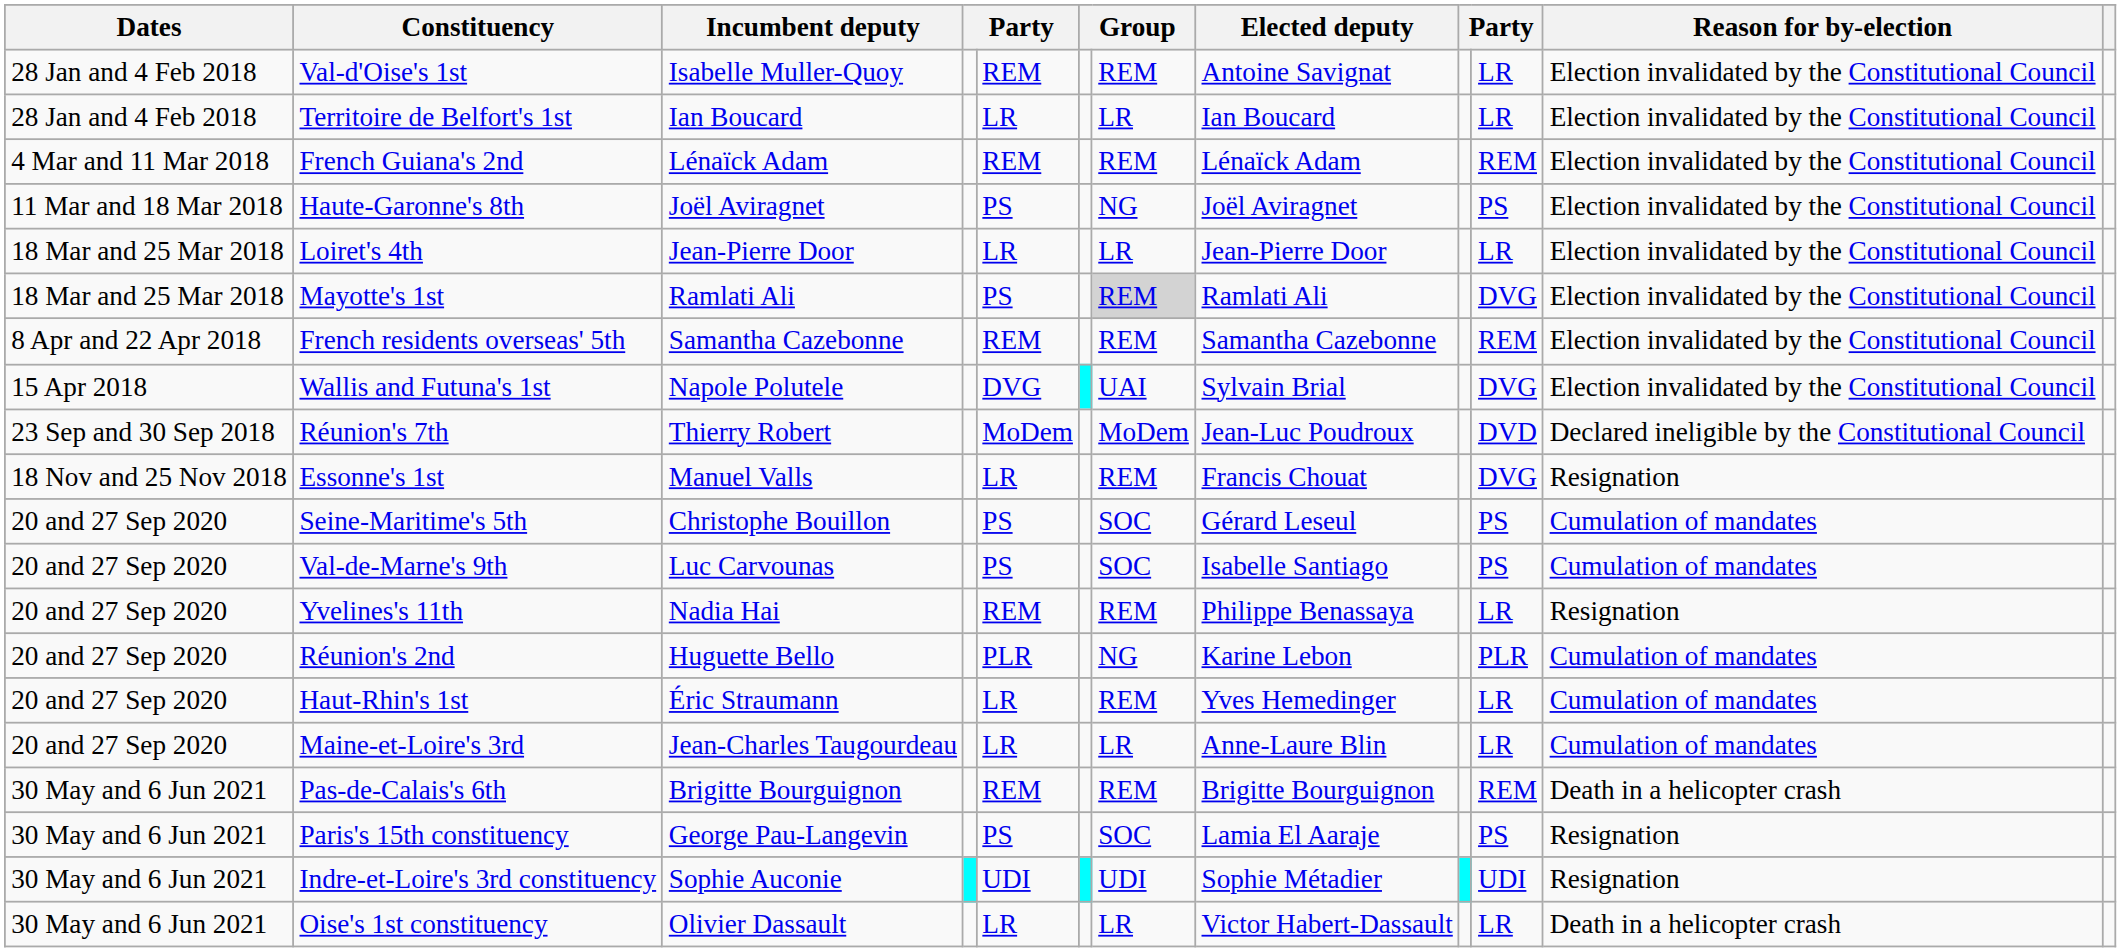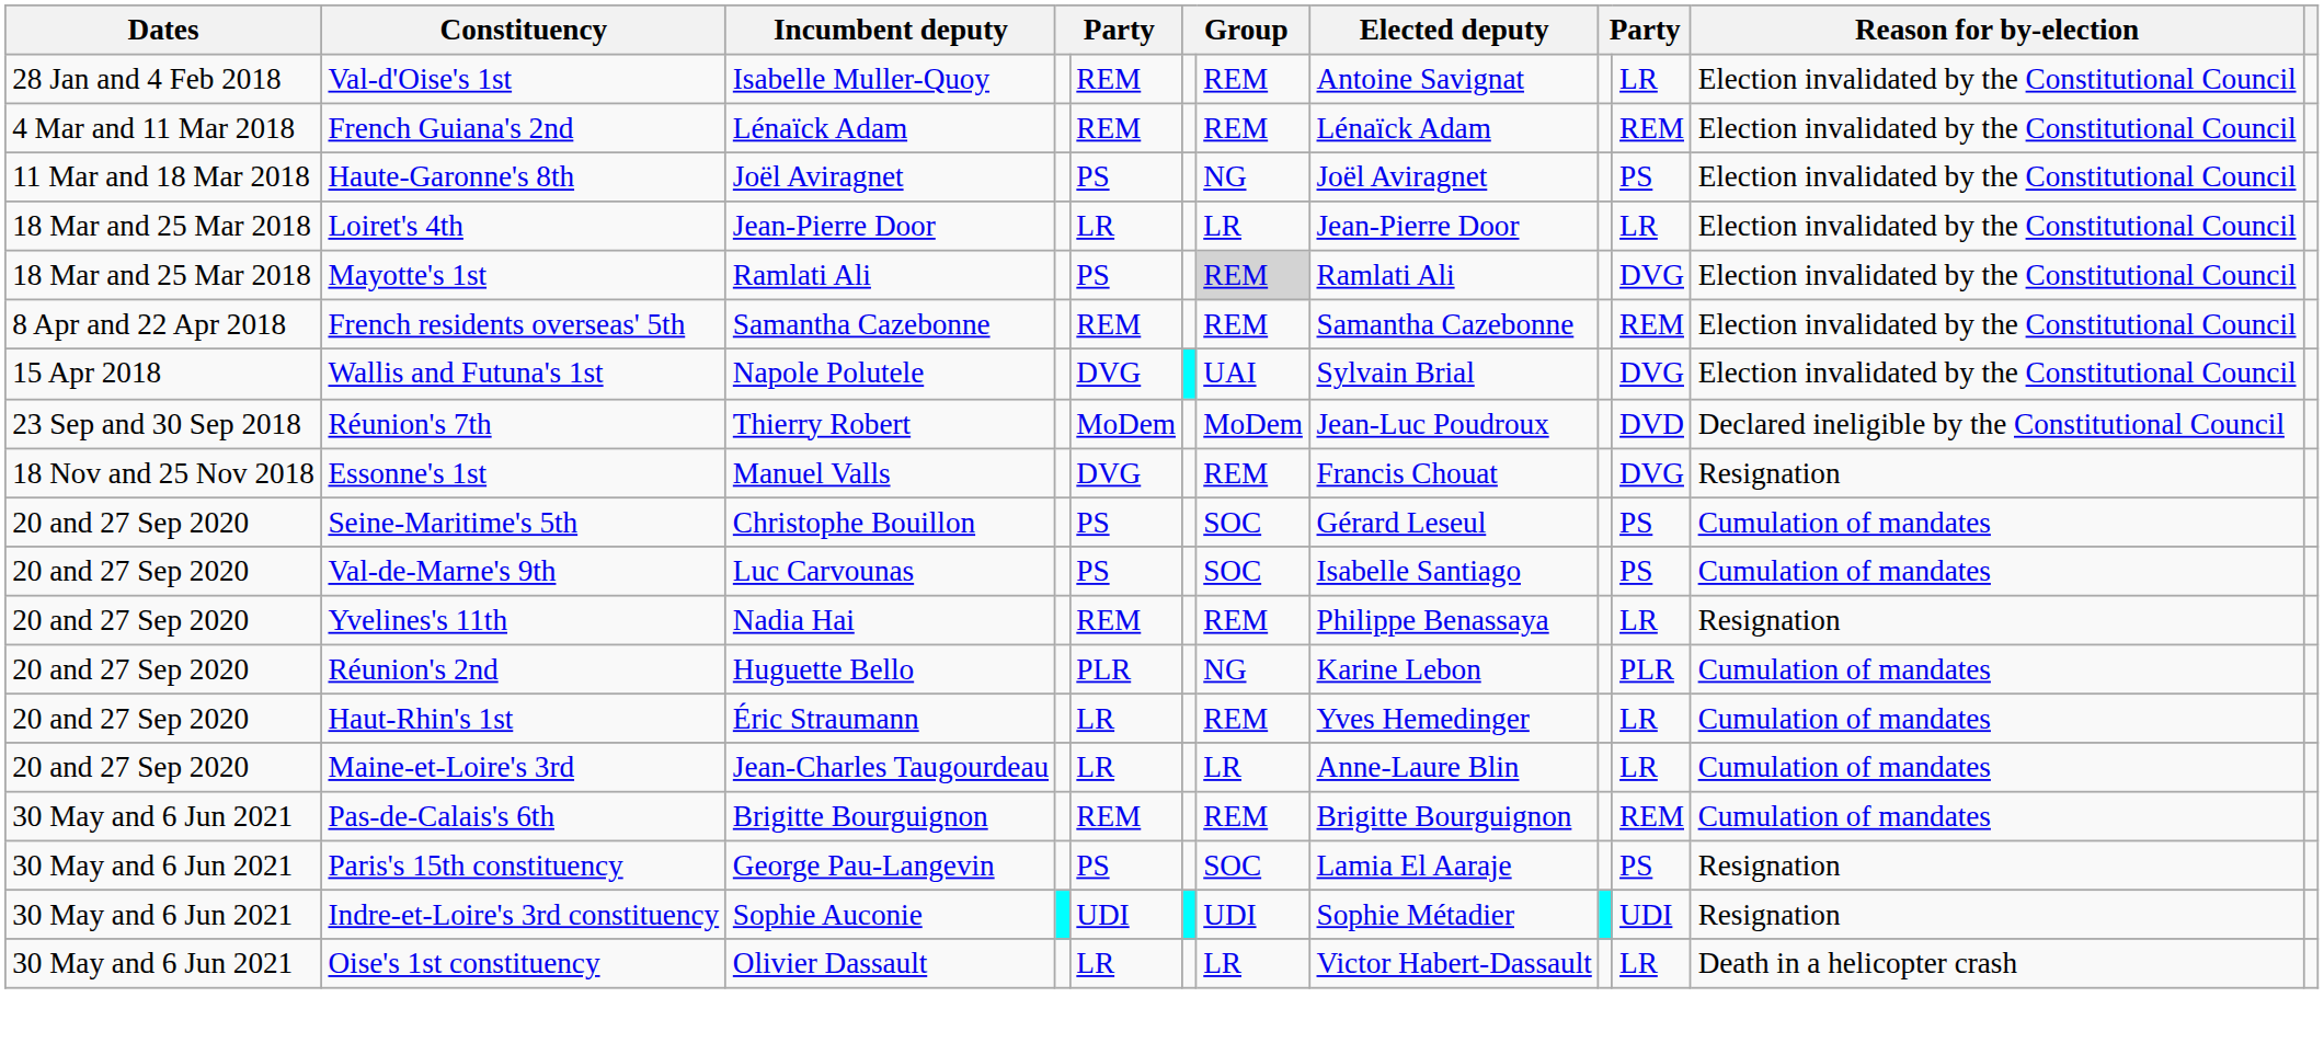- row: 28 Jan and 4 Feb 2018 | Territoire de Belfort's 1st | Ian Boucard | LR | LR | Ian Boucard | LR | Election invalidated by the Constitutional Council
Essonne's 1st | column 5: LR -> DVG
Pas-de-Calais's 6th | Reason for by-election: Death in a helicopter crash -> Cumulation of mandates
